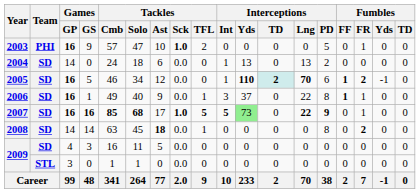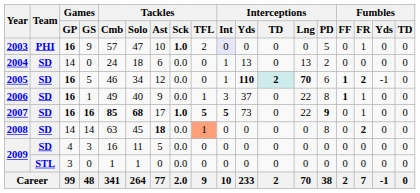2003 | Interceptions / Int: no background -> lavender background
2007 | Interceptions / Yds: lightgreen background -> no background
2007 | Interceptions / Lng: bold -> normal
2008 | Tackles / TFL: no background -> lightsalmon background
